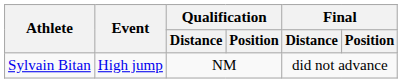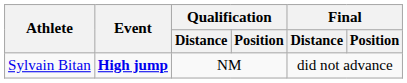Sylvain Bitan | Event: normal -> bold
